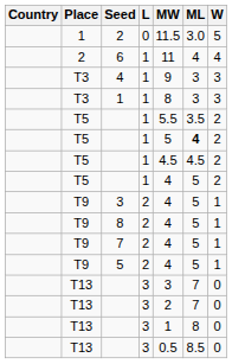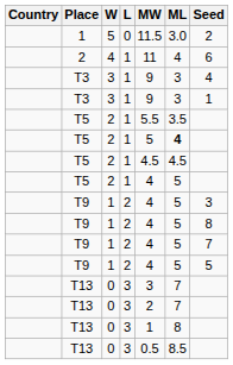columns swapped: W <-> Seed
row 5 | MW: 8 -> 9
